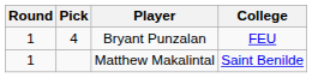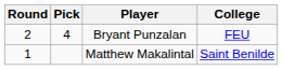Bryant Punzalan | Round: 1 -> 2
